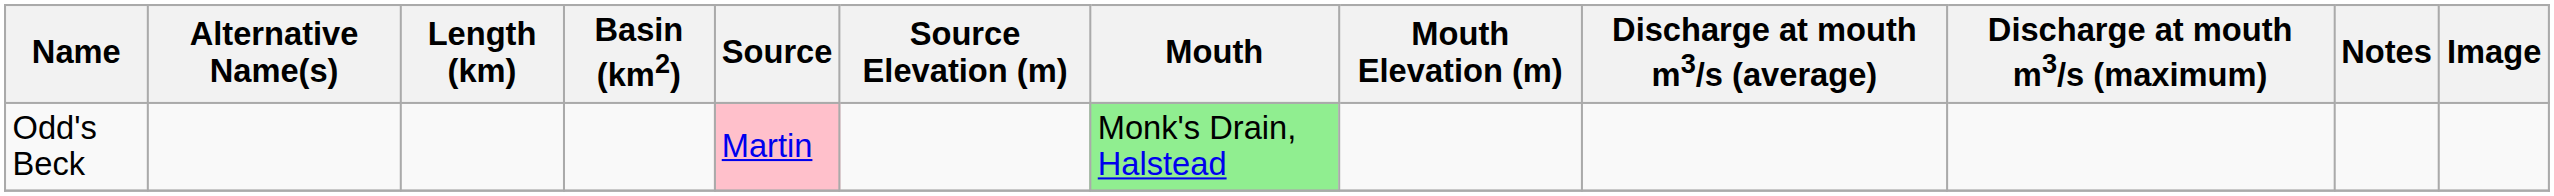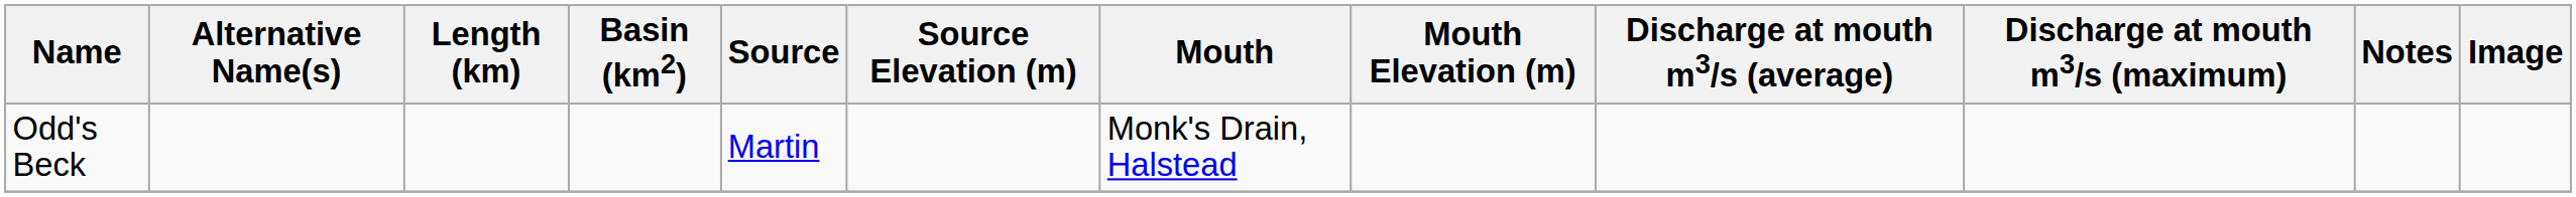Odd's Beck | Source: pink background -> no background
Odd's Beck | Mouth: lightgreen background -> no background
